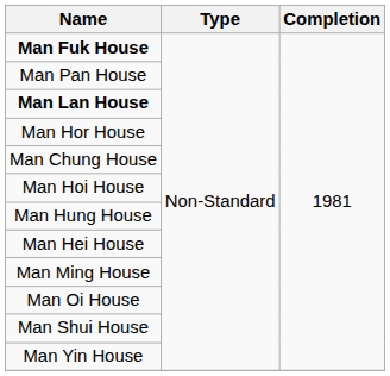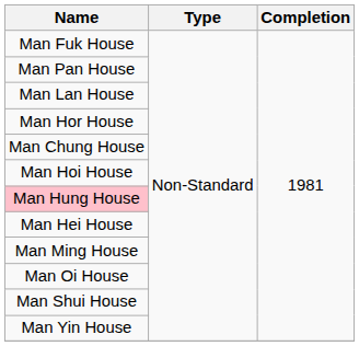Man Fuk House | Name: bold -> normal
Man Lan House | Name: bold -> normal
Man Hung House | Name: no background -> pink background
